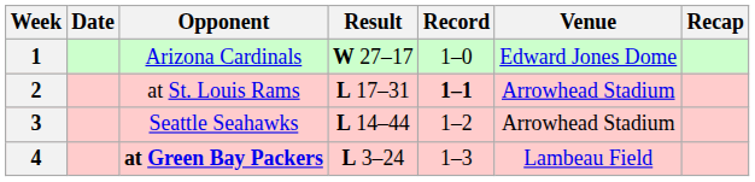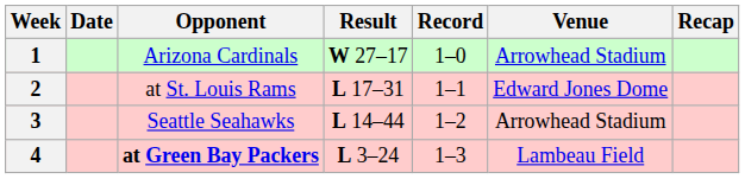1 | Venue: Edward Jones Dome -> Arrowhead Stadium
2 | Record: bold -> normal
2 | Venue: Arrowhead Stadium -> Edward Jones Dome
